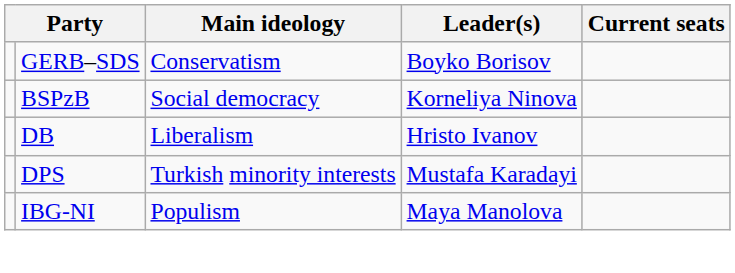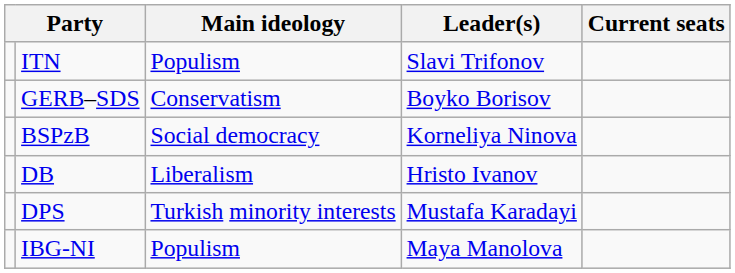+ row: ITN | Populism | Slavi Trifonov
